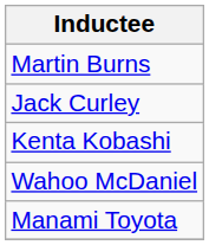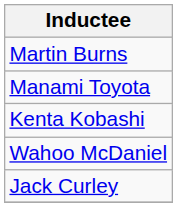row 3 | column 1: Jack Curley -> Manami Toyota
row 6 | column 1: Manami Toyota -> Jack Curley
